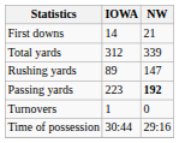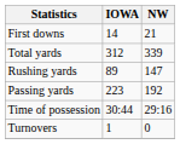Passing yards | NW: bold -> normal
rows swapped: Turnovers <-> Time of possession
